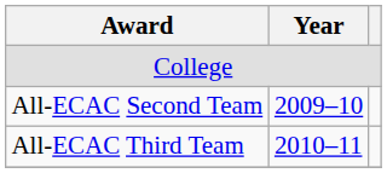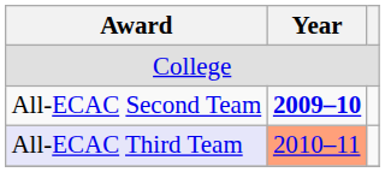All-ECAC Second Team | Year: normal -> bold
All-ECAC Third Team | Award: no background -> lavender background
All-ECAC Third Team | Year: no background -> lightsalmon background
